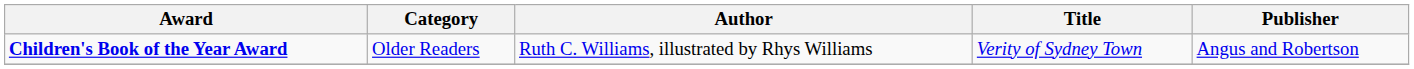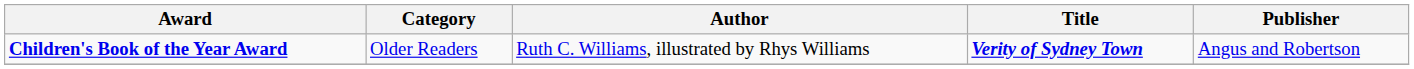Children's Book of the Year Award | Title: normal -> bold
